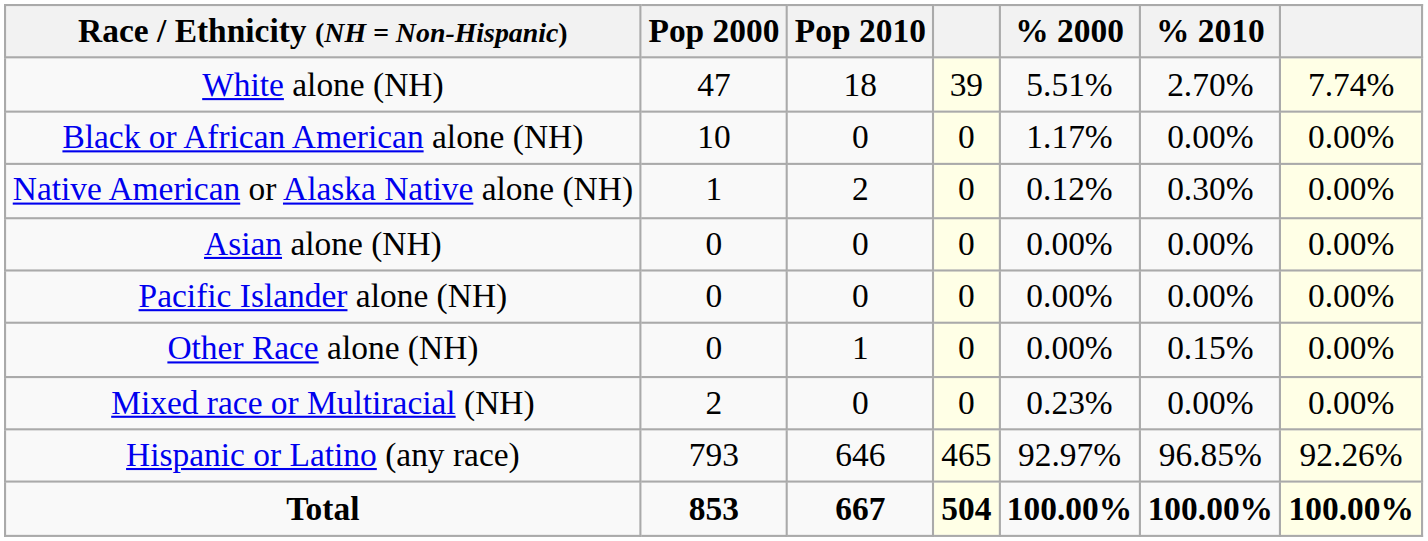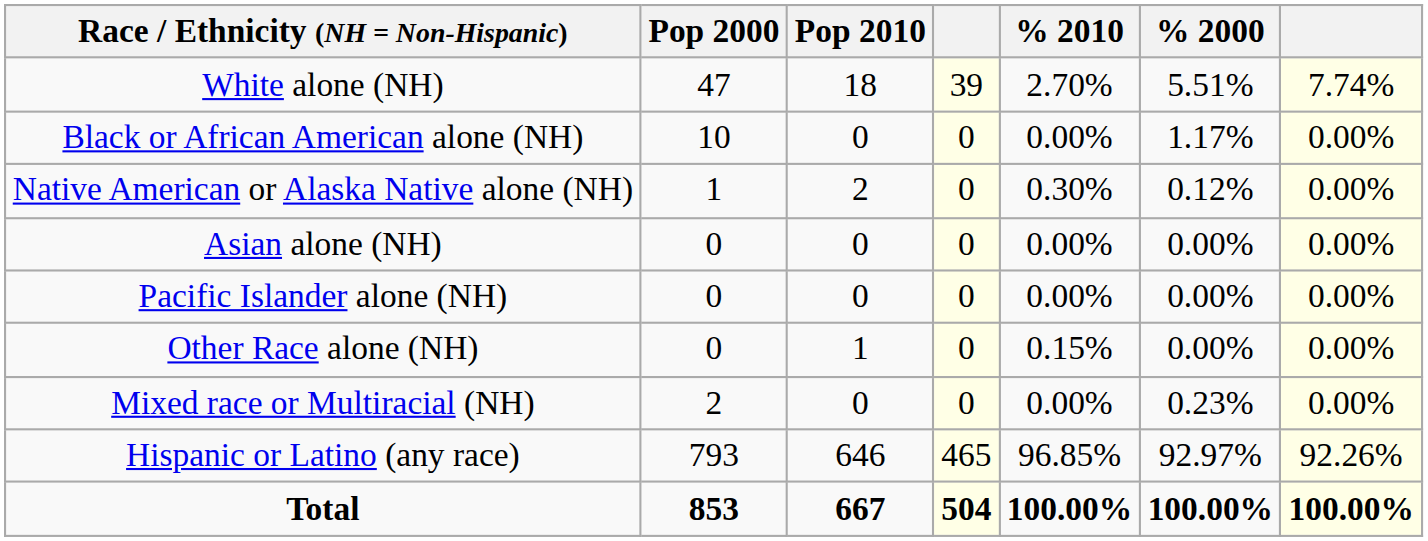columns swapped: % 2000 <-> % 2010
